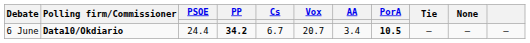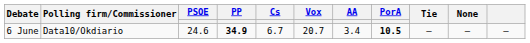6 June | Polling firm/Commissioner: bold -> normal
6 June | PSOE: 24.4 -> 24.6
6 June | PP: 34.2 -> 34.9
